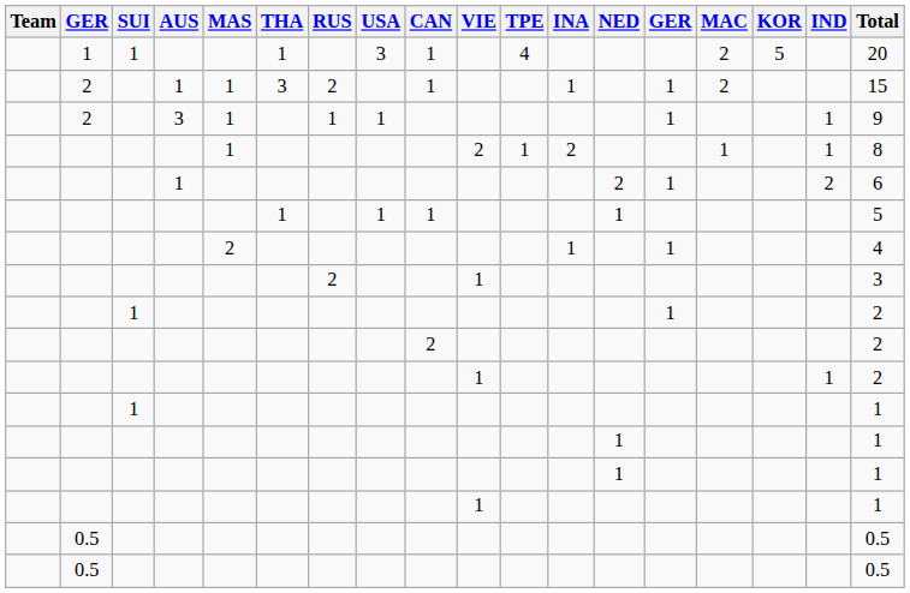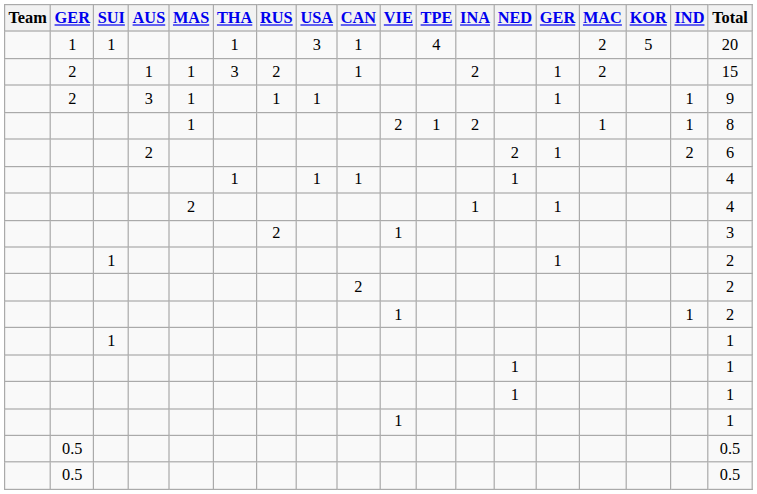row 3 | INA: 1 -> 2
row 6 | AUS: 1 -> 2
row 7 | Total: 5 -> 4
